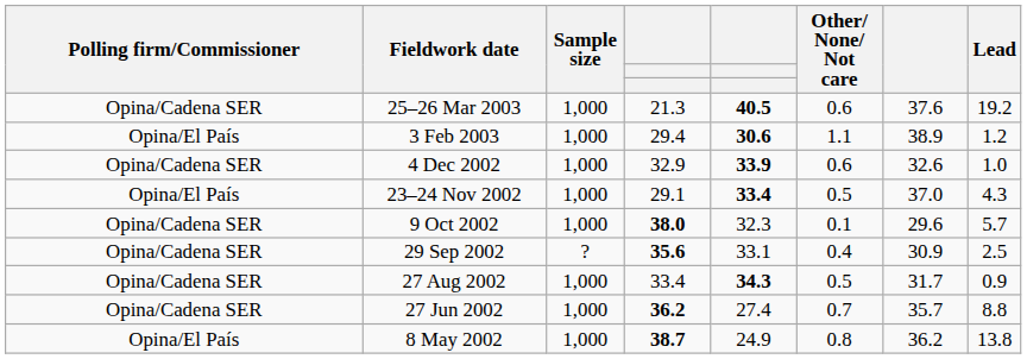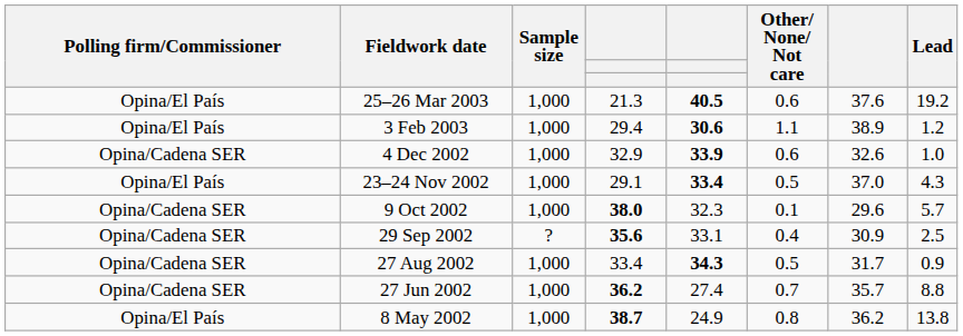25–26 Mar 2003 | Polling firm/Commissioner: Opina/Cadena SER -> Opina/El País
